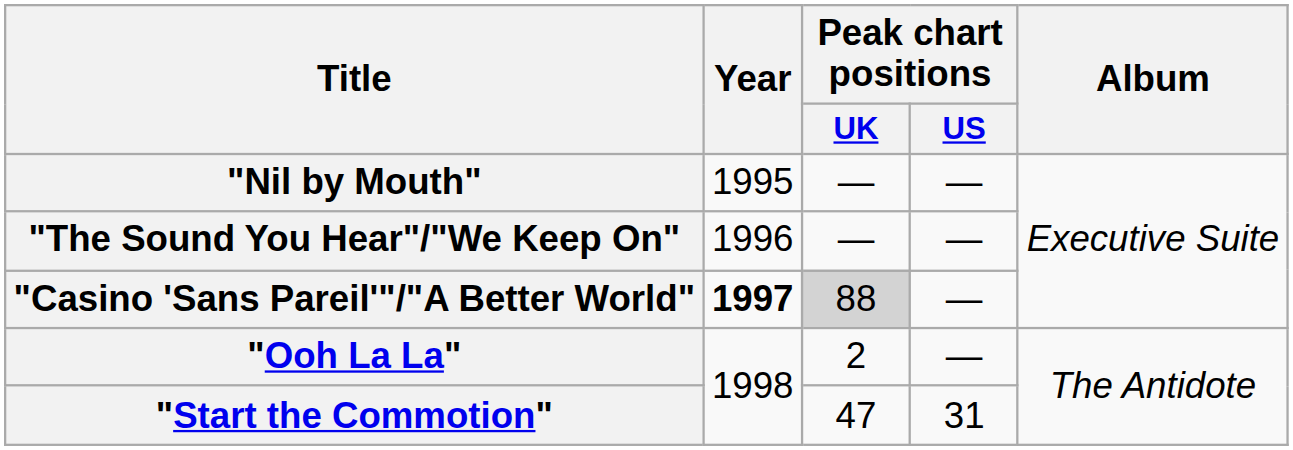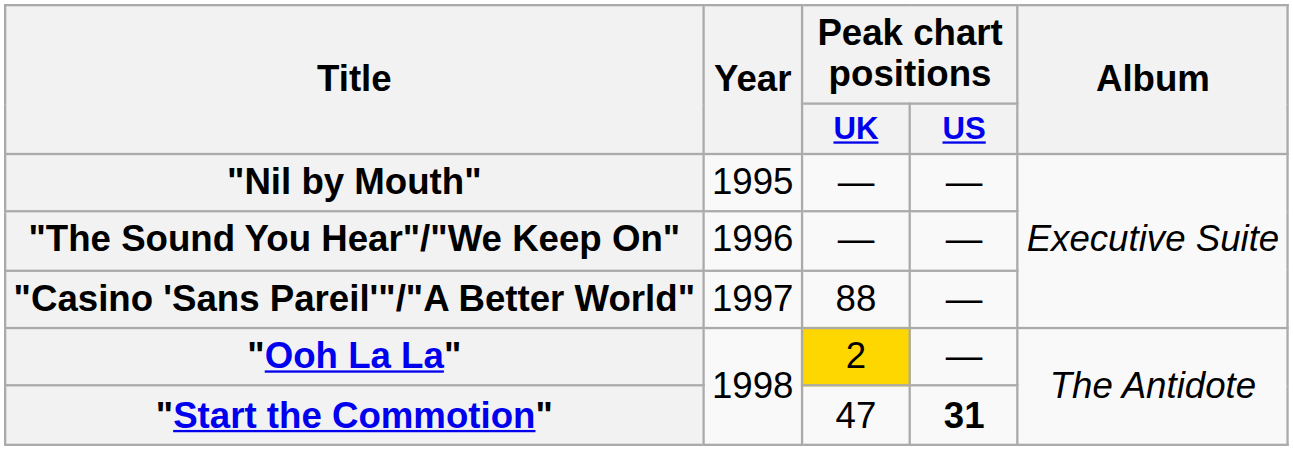"Casino 'Sans Pareil'"/"A Better World" | Year: bold -> normal
"Casino 'Sans Pareil'"/"A Better World" | Peak chart positions / UK: lightgrey background -> no background
"Ooh La La" | Peak chart positions / UK: no background -> gold background
"Start the Commotion" | Peak chart positions / US: normal -> bold
